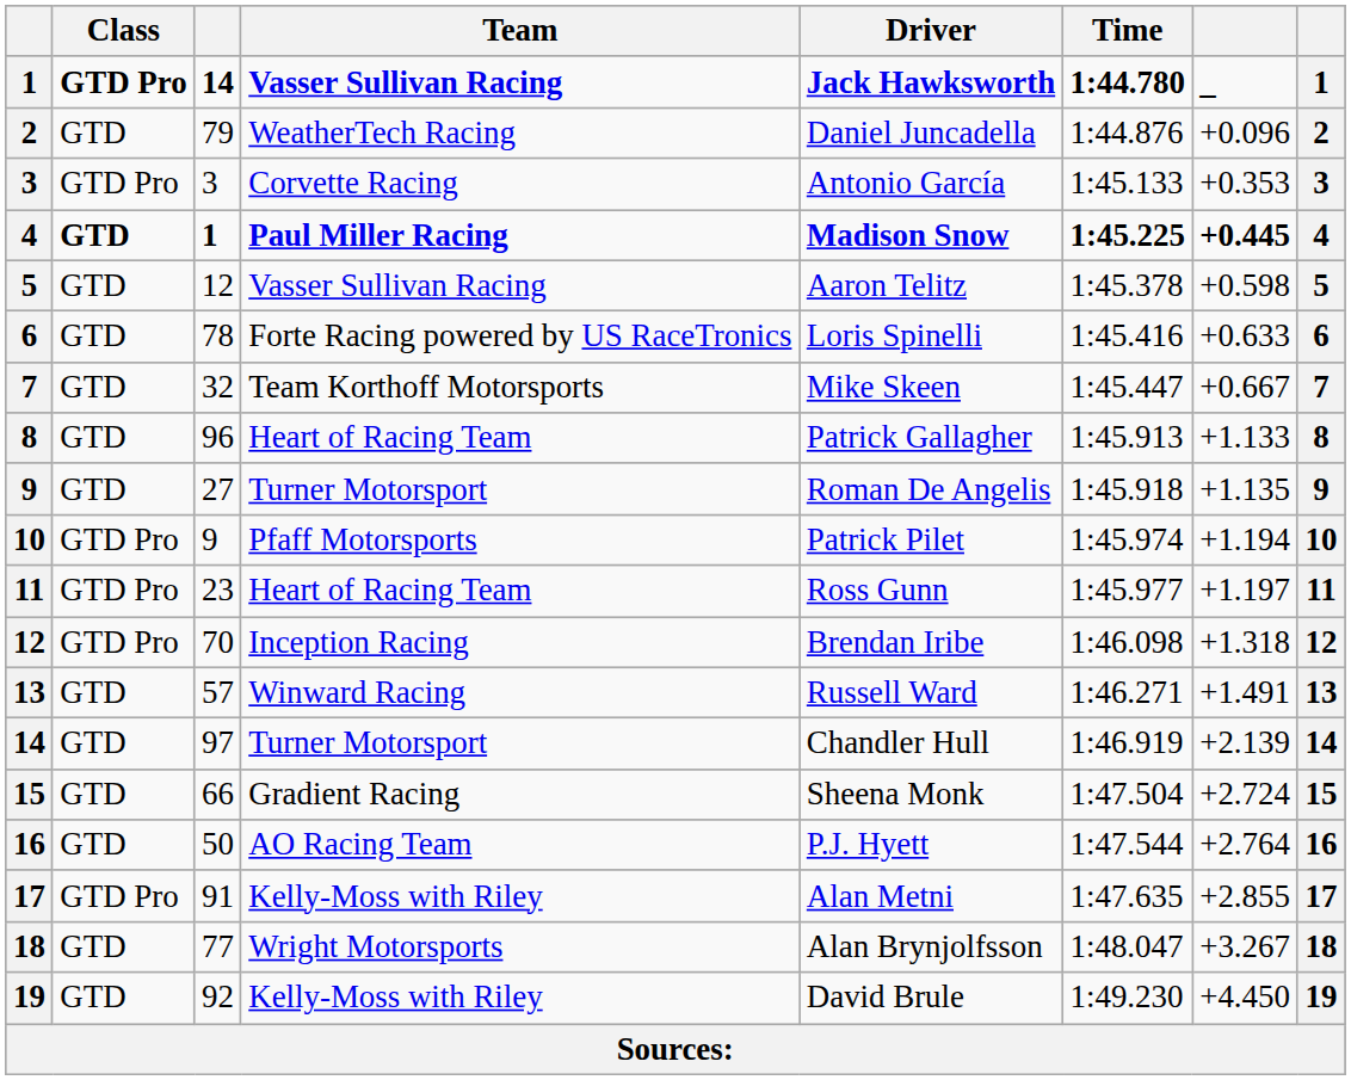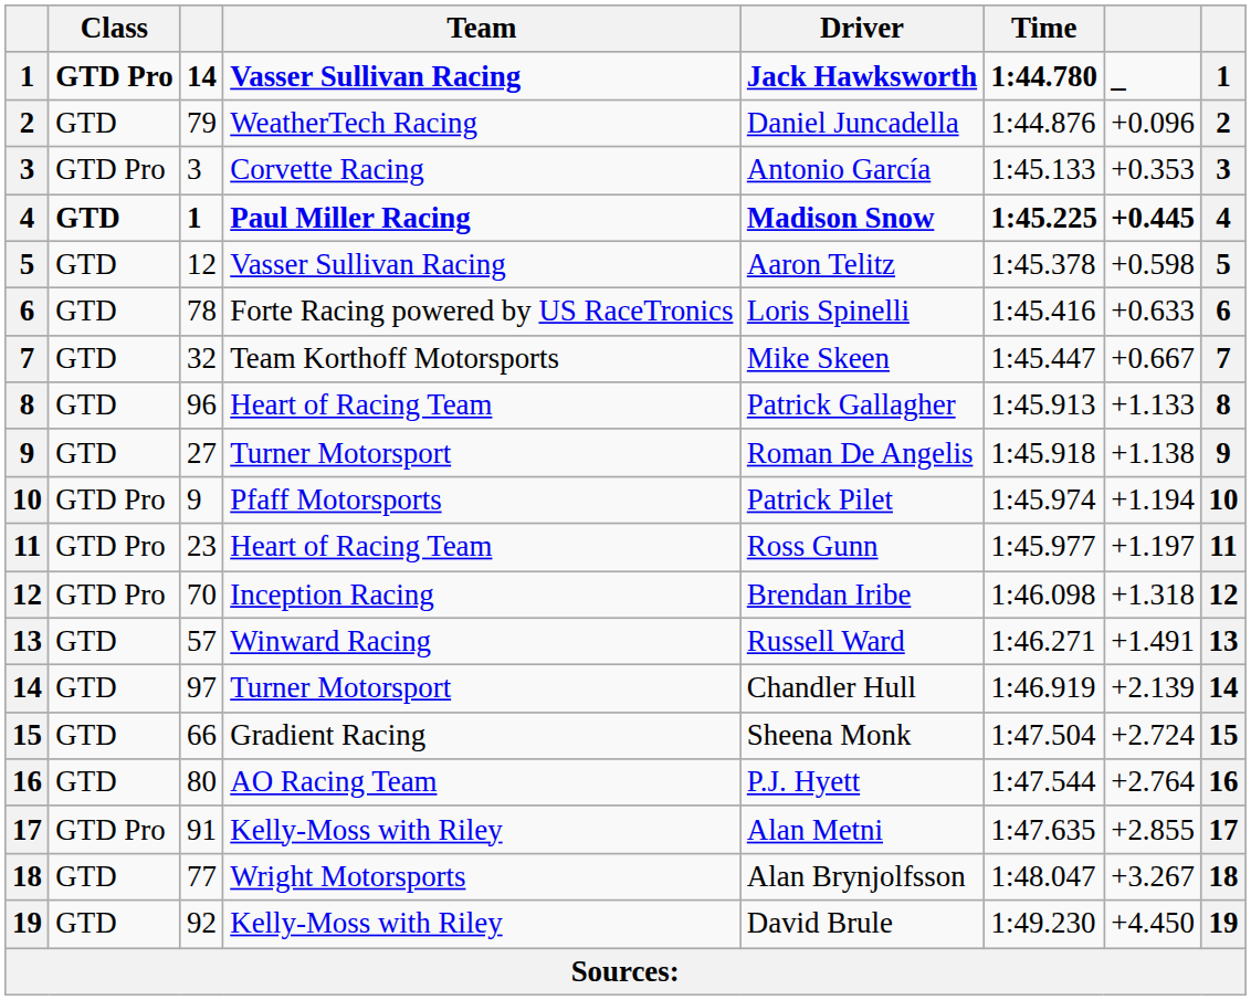row 10 | column 7: +1.135 -> +1.138
row 17 | column 3: 50 -> 80
